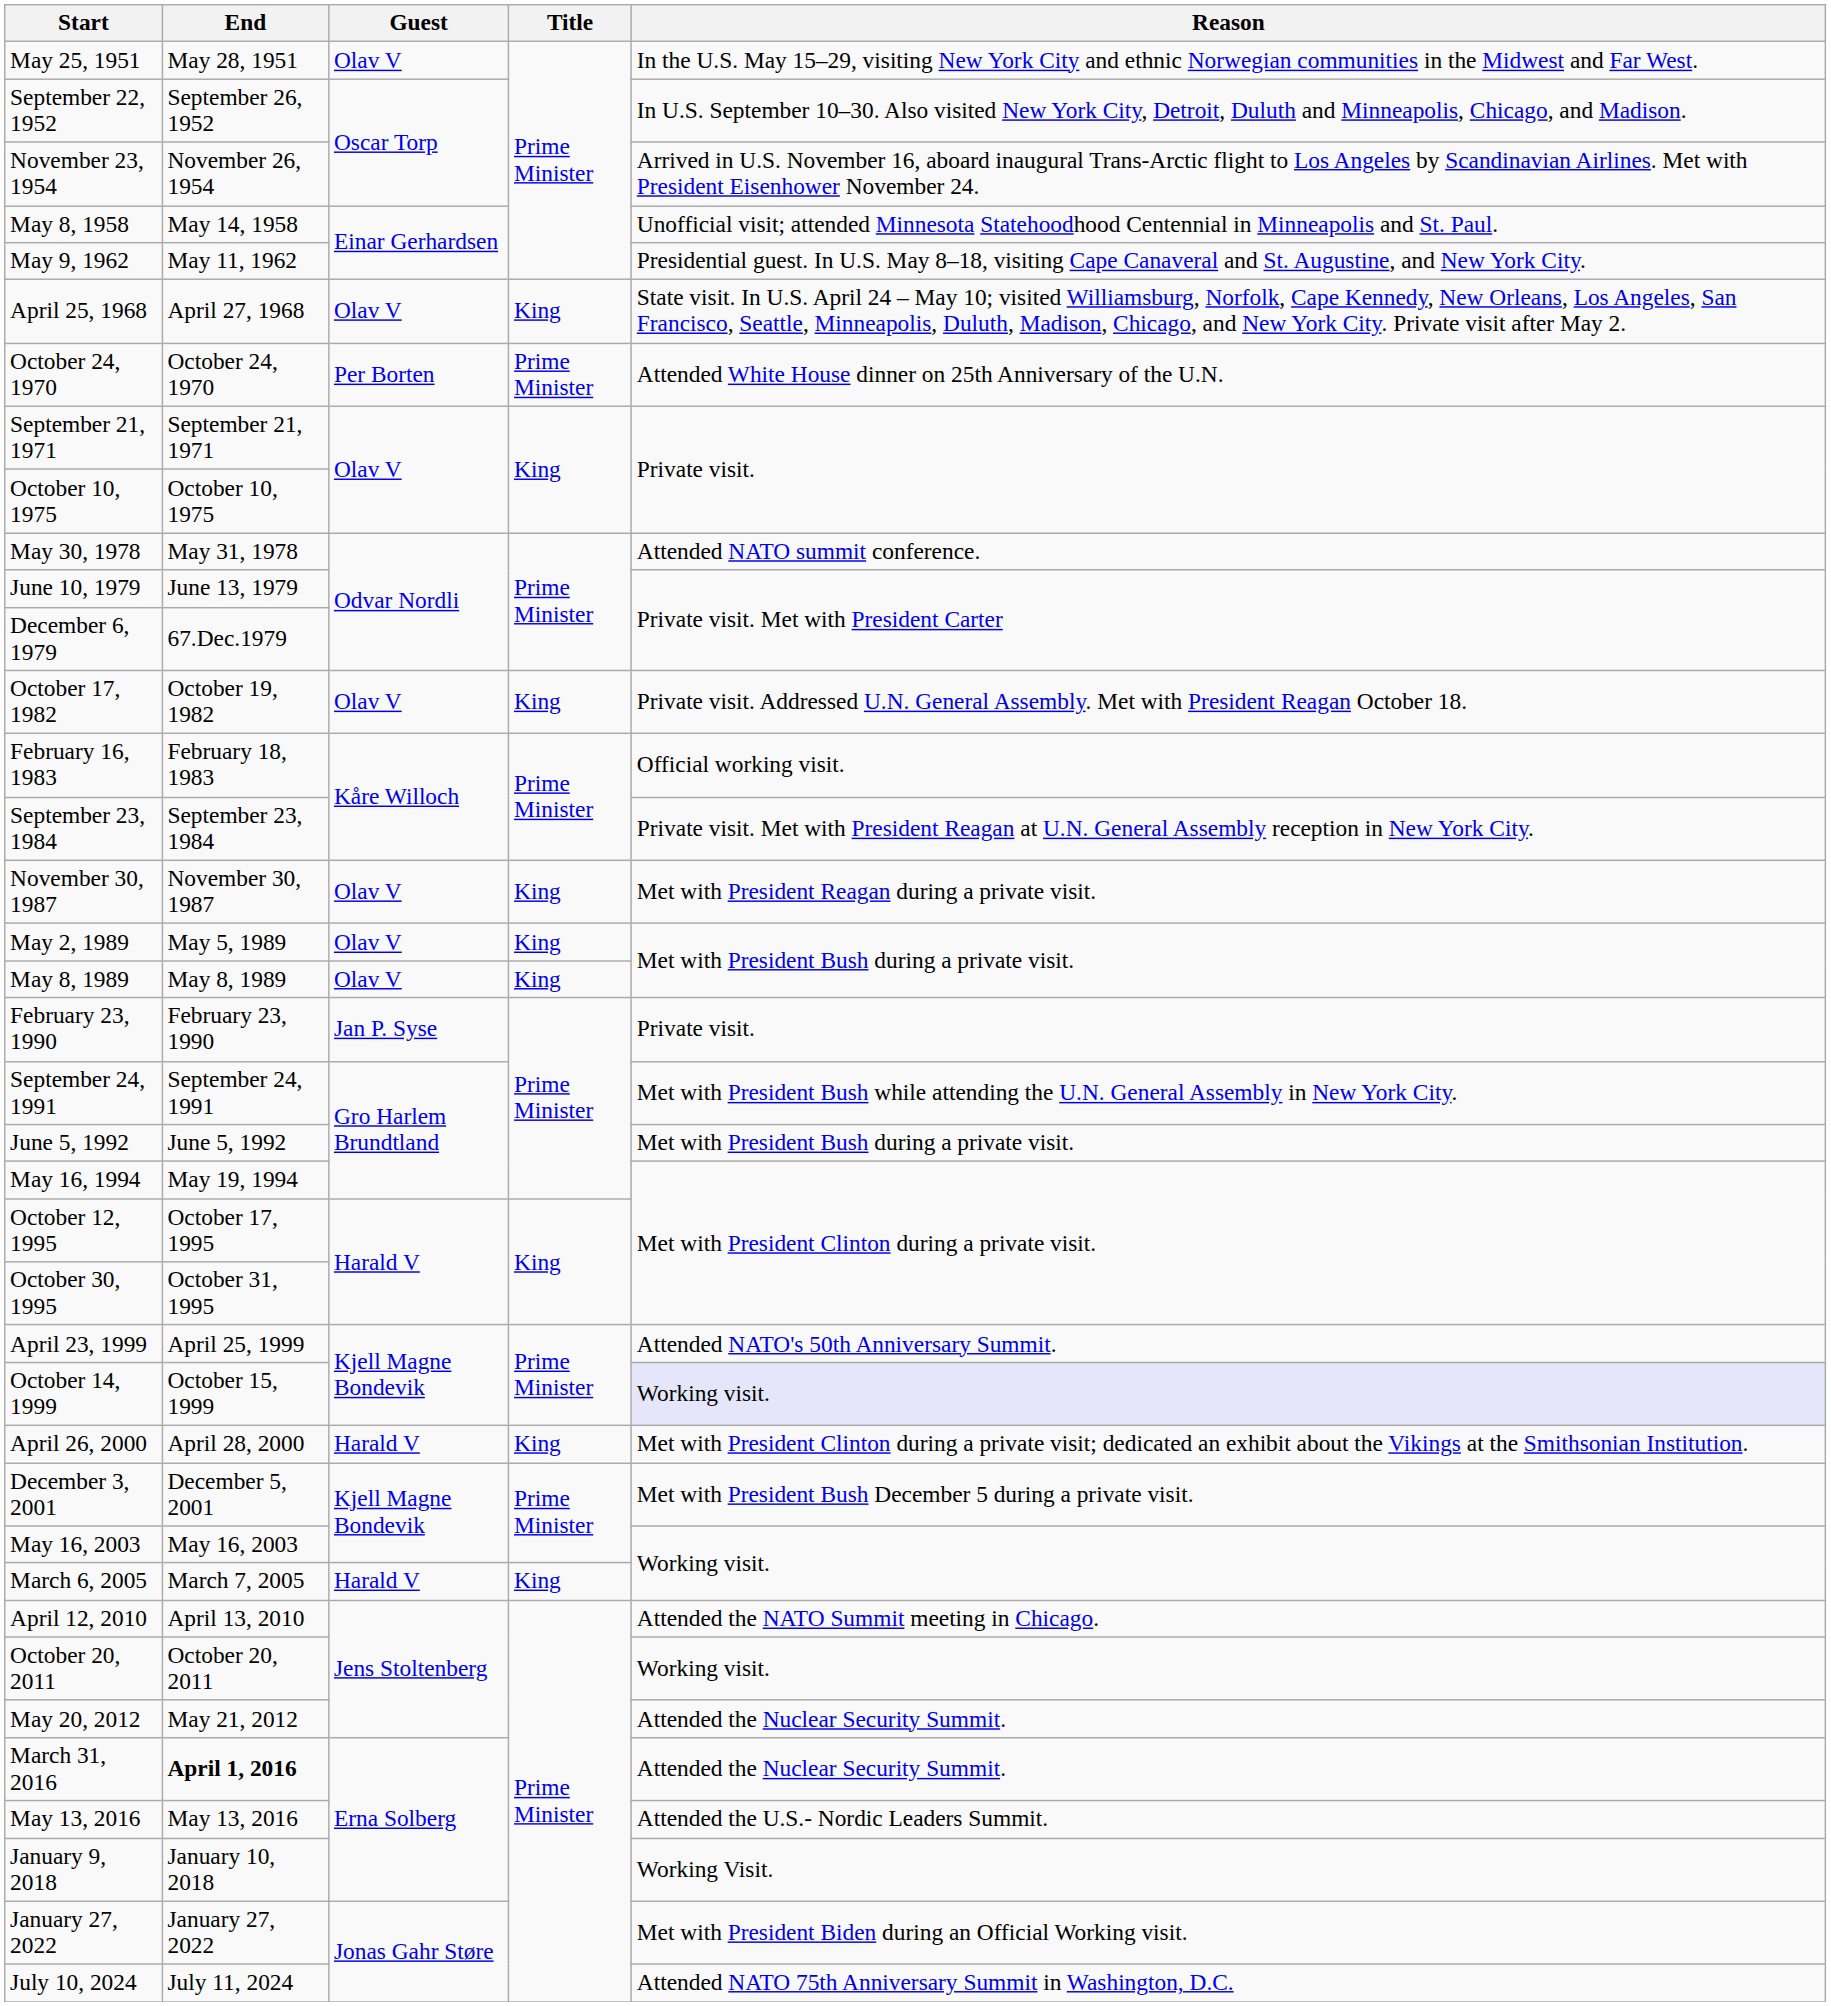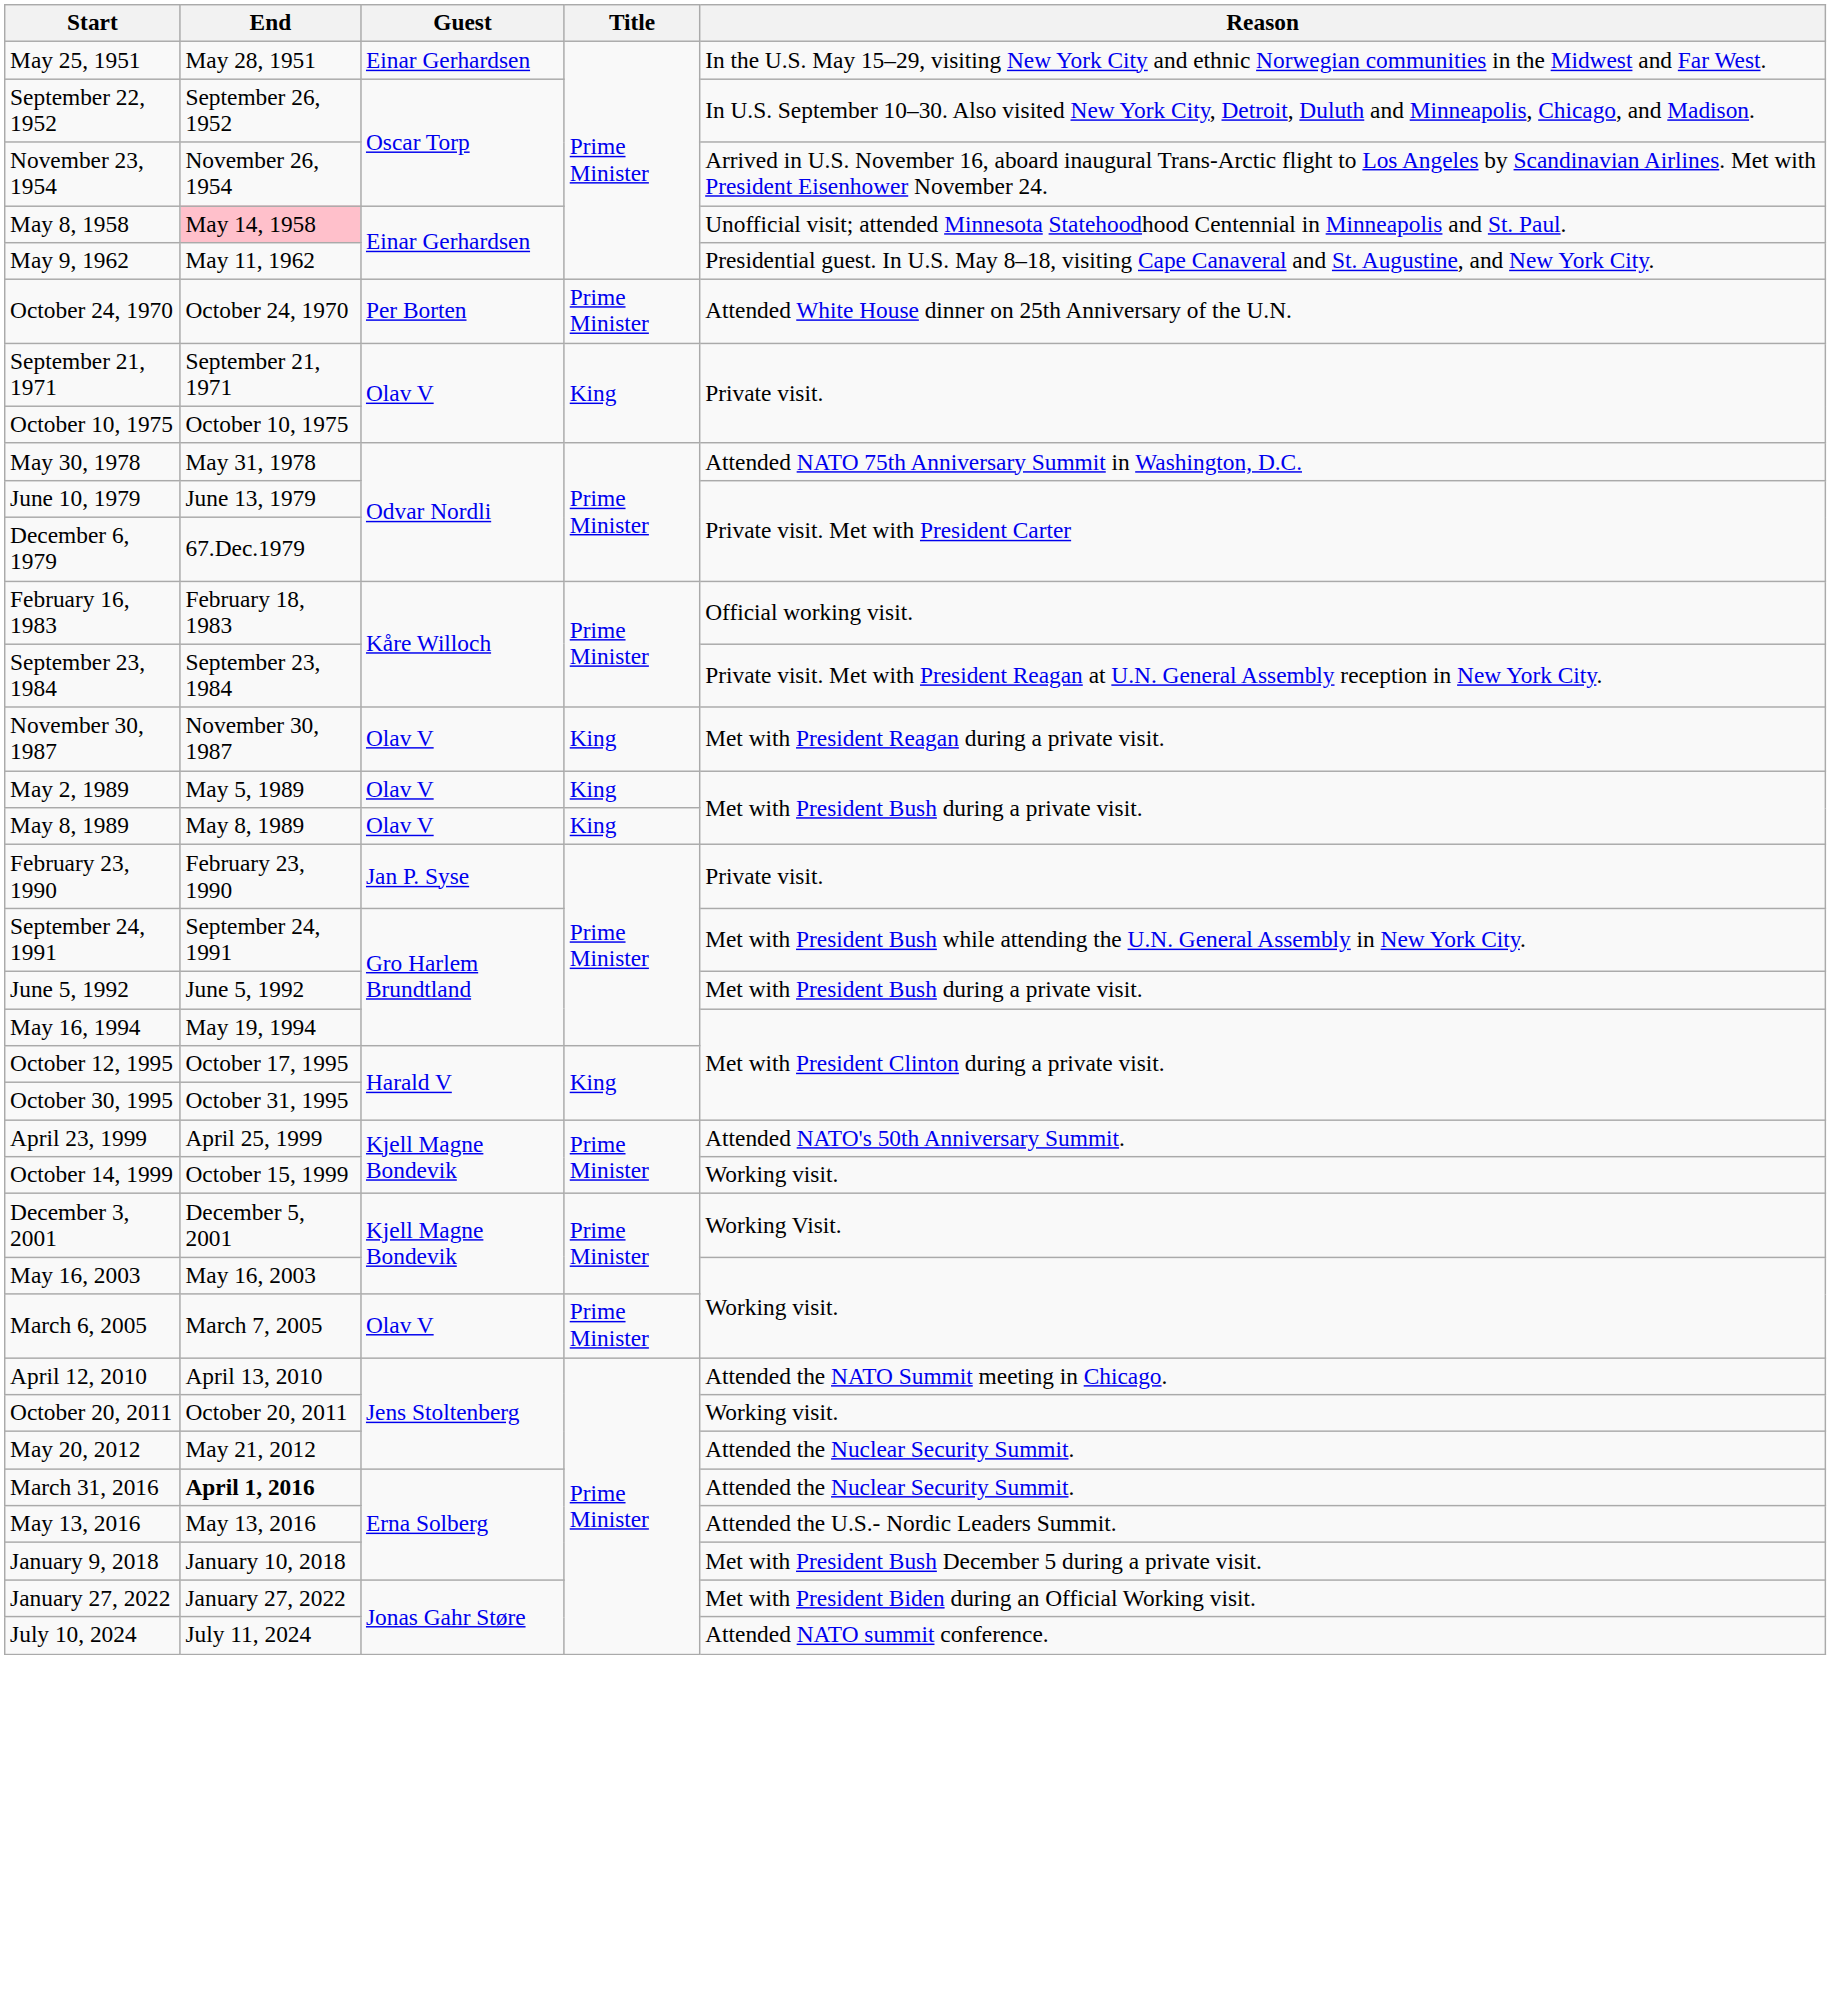May 25, 1951 | Guest: Olav V -> Einar Gerhardsen
May 8, 1958 | End: no background -> pink background
- row: April 25, 1968 | April 27, 1968 | Olav V | King | State visit. In U.S. April 24 – May 10; visited Williamsburg, Norfolk, Cape Kennedy, New Orleans, Los Angeles, San Francisco, Seattle, Minneapolis, Duluth, Madison, Chicago, and New York City. Private visit after May 2.
May 30, 1978 | Reason: Attended NATO summit conference. -> Attended NATO 75th Anniversary Summit in Washington, D.C.
- row: October 17, 1982 | October 19, 1982 | Olav V | King | Private visit. Addressed U.N. General Assembly. Met with President Reagan October 18.
October 14, 1999 | Reason: lavender background -> no background
- row: April 26, 2000 | April 28, 2000 | Harald V | King | Met with President Clinton during a private visit; dedicated an exhibit about the Vikings at the Smithsonian Institution.
December 3, 2001 | Reason: Met with President Bush December 5 during a private visit. -> Working Visit.
March 6, 2005 | Guest: Harald V -> Olav V
March 6, 2005 | Title: King -> Prime Minister
January 9, 2018 | Reason: Working Visit. -> Met with President Bush December 5 during a private visit.
July 10, 2024 | Reason: Attended NATO 75th Anniversary Summit in Washington, D.C. -> Attended NATO summit conference.
